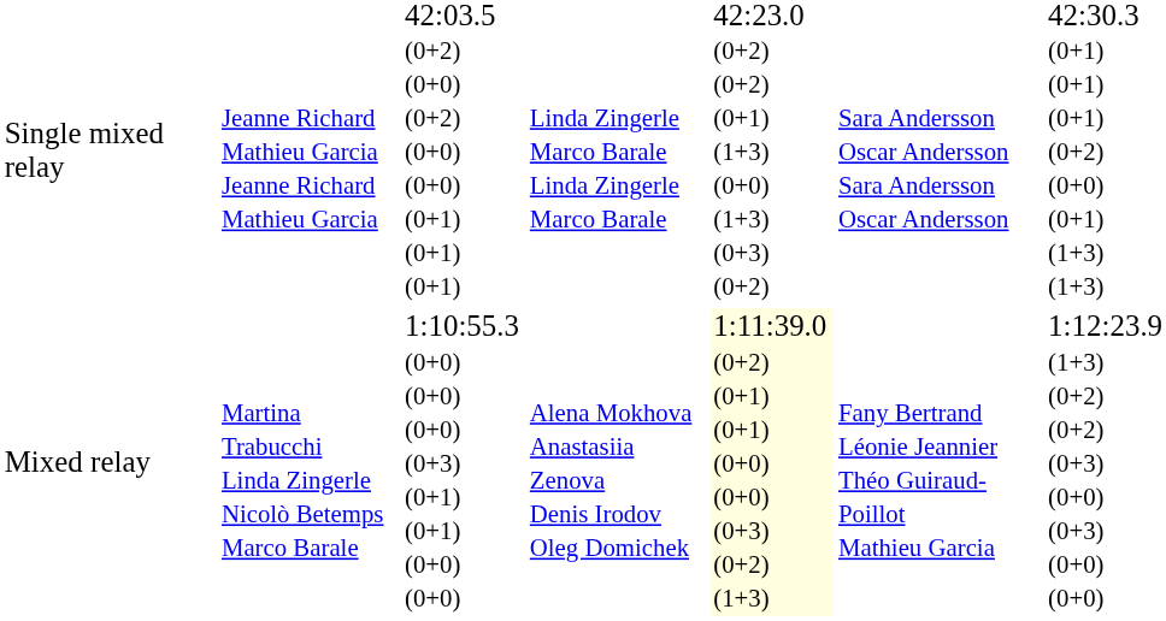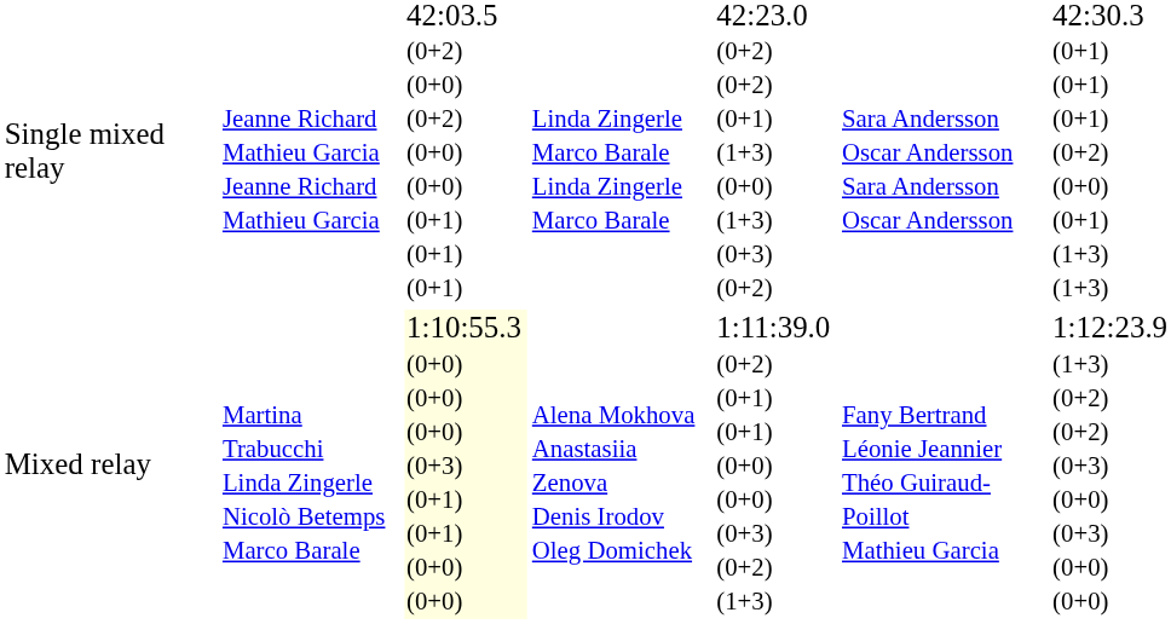Mixed relay | column 3: no background -> lightyellow background
Mixed relay | column 5: lightyellow background -> no background
